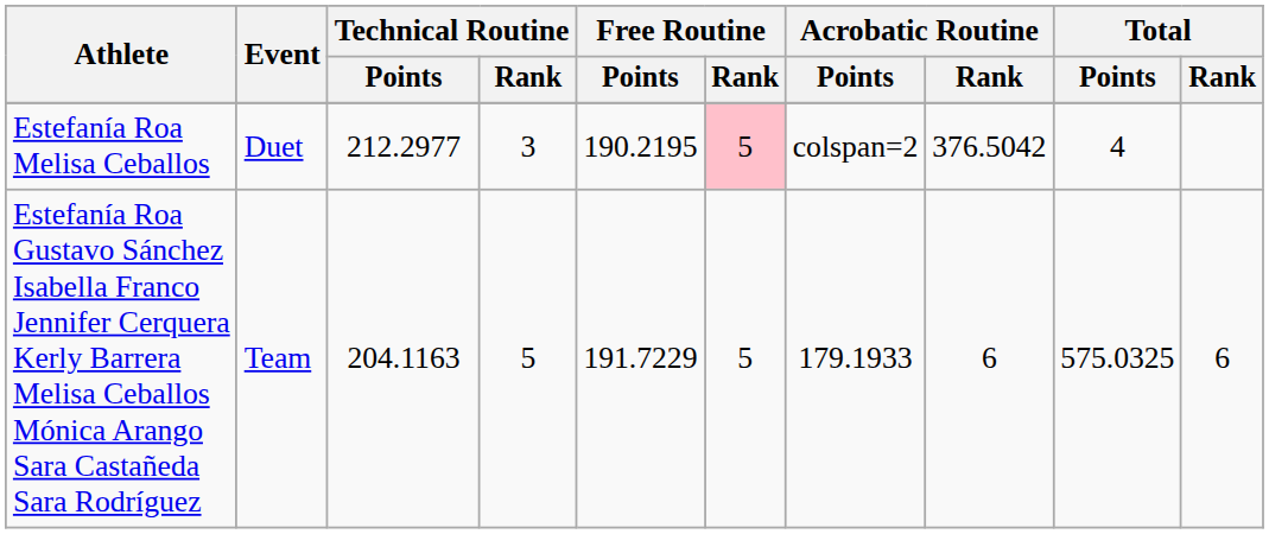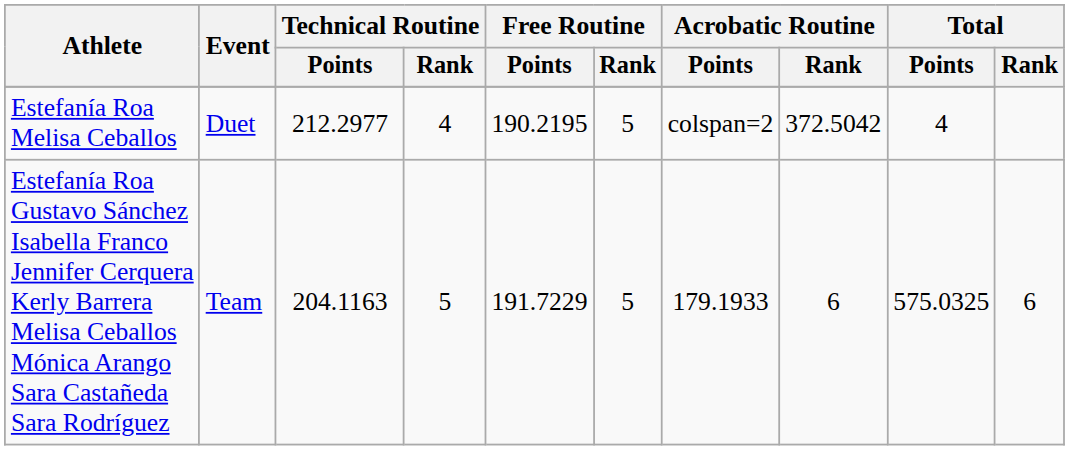Estefanía Roa Melisa Ceballos | Technical Routine / Rank: 3 -> 4
Estefanía Roa Melisa Ceballos | Free Routine / Rank: pink background -> no background
Estefanía Roa Melisa Ceballos | Acrobatic Routine / Rank: 376.5042 -> 372.5042
